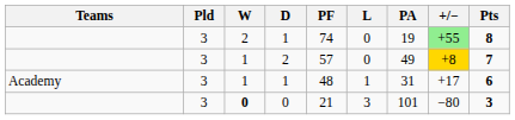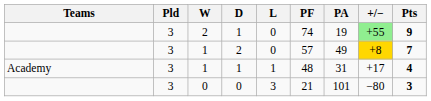columns swapped: L <-> PF
row 2 | Pts: 8 -> 9
row 4 | Pts: 6 -> 4
row 5 | W: bold -> normal
